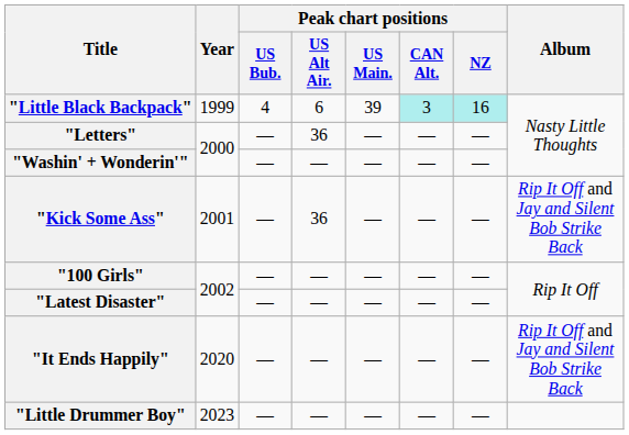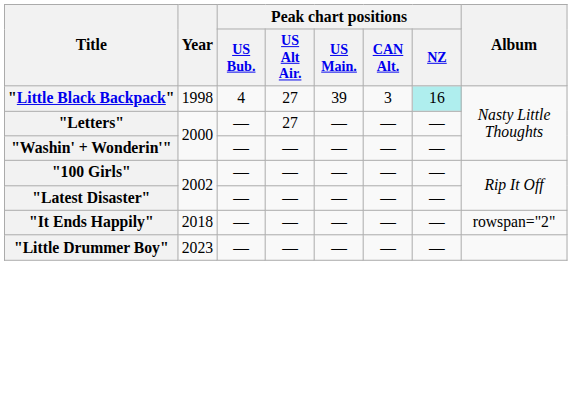"Little Black Backpack" | Year: 1999 -> 1998
"Little Black Backpack" | Peak chart positions / US Alt Air.: 6 -> 27
"Little Black Backpack" | Peak chart positions / CAN Alt.: paleturquoise background -> no background
"Letters" | Peak chart positions / US Alt Air.: 36 -> 27
- row: "Kick Some Ass" | 2001 | — | 36 | — | — | — | Rip It Off and Jay and Silent Bob Strike Back
"It Ends Happily" | Year: 2020 -> 2018
"It Ends Happily" | Album: Rip It Off and Jay and Silent Bob Strike Back -> rowspan="2"
